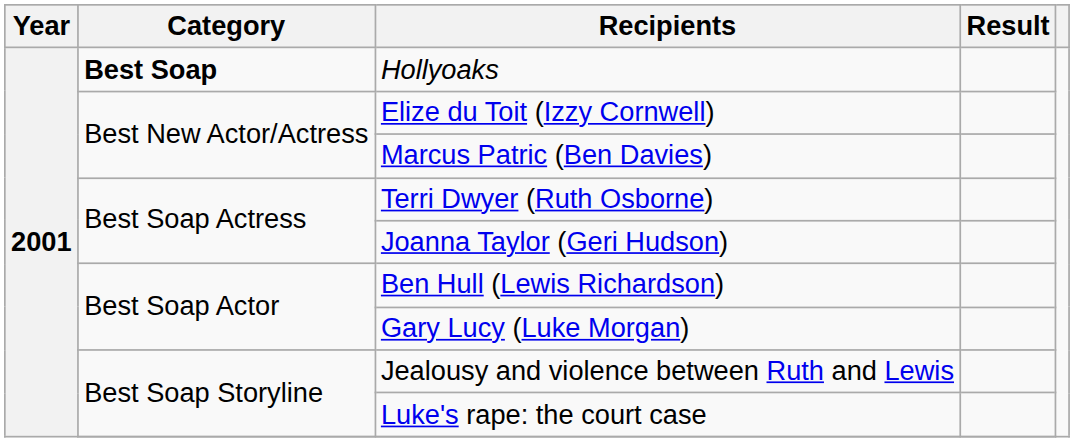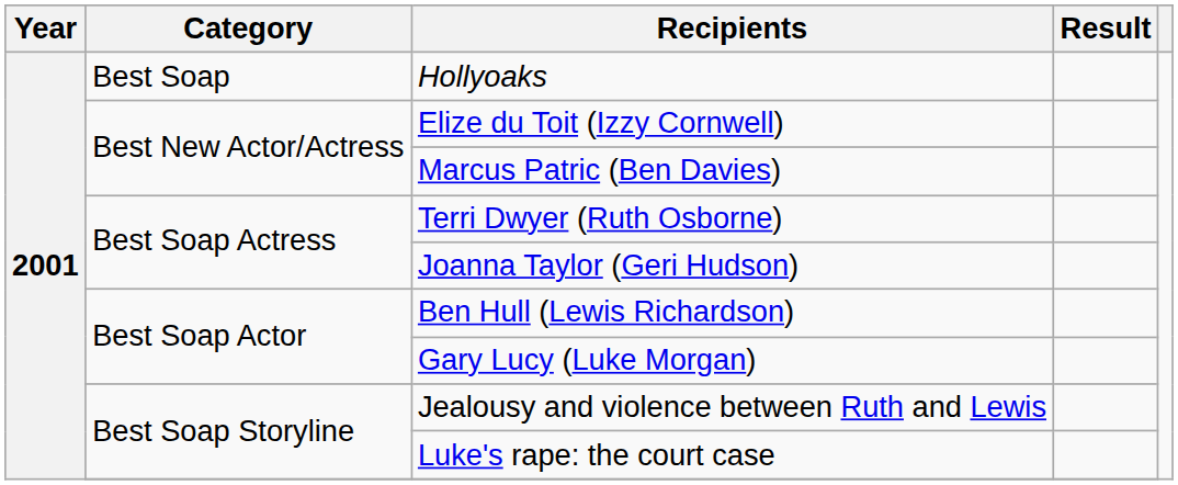Hollyoaks | Category: bold -> normal
